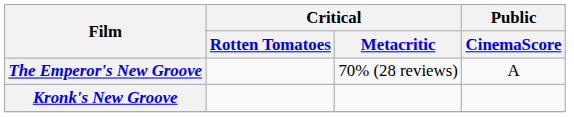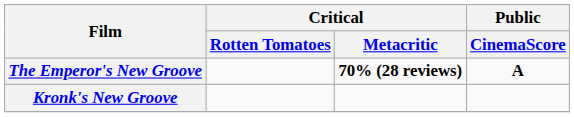The Emperor's New Groove | Critical / Metacritic: normal -> bold
The Emperor's New Groove | Public / CinemaScore: normal -> bold
